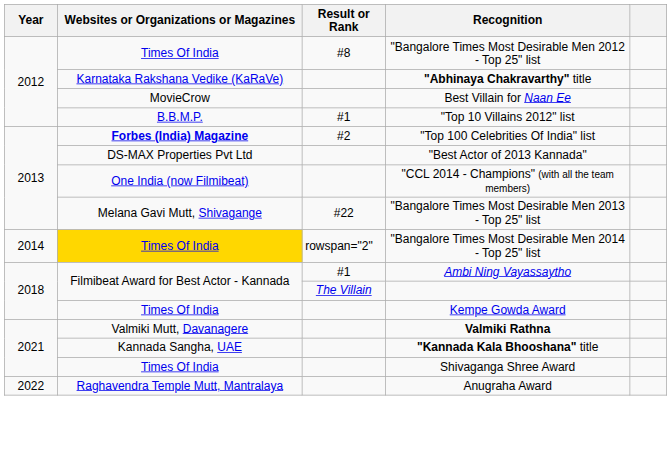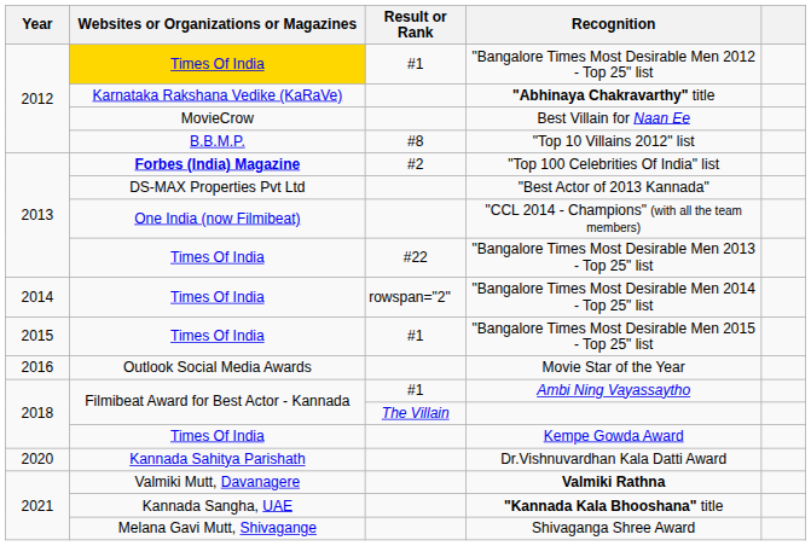"Bangalore Times Most Desirable Men 2012 - Top 25" list | Websites or Organizations or Magazines: no background -> gold background
"Bangalore Times Most Desirable Men 2012 - Top 25" list | Result or Rank: #8 -> #1
"Top 10 Villains 2012" list | Result or Rank: #1 -> #8
"Bangalore Times Most Desirable Men 2013 - Top 25" list | Websites or Organizations or Magazines: Melana Gavi Mutt, Shivagange -> Times Of India
"Bangalore Times Most Desirable Men 2014 - Top 25" list | Websites or Organizations or Magazines: gold background -> no background
+ row: 2015 | Times Of India | #1 | "Bangalore Times Most Desirable Men 2015 - Top 25" list
+ row: 2016 | Outlook Social Media Awards | Movie Star of the Year
+ row: 2020 | Kannada Sahitya Parishath | Dr.Vishnuvardhan Kala Datti Award
Shivaganga Shree Award | Websites or Organizations or Magazines: Times Of India -> Melana Gavi Mutt, Shivagange
- row: 2022 | Raghavendra Temple Mutt, Mantralaya | Anugraha Award
